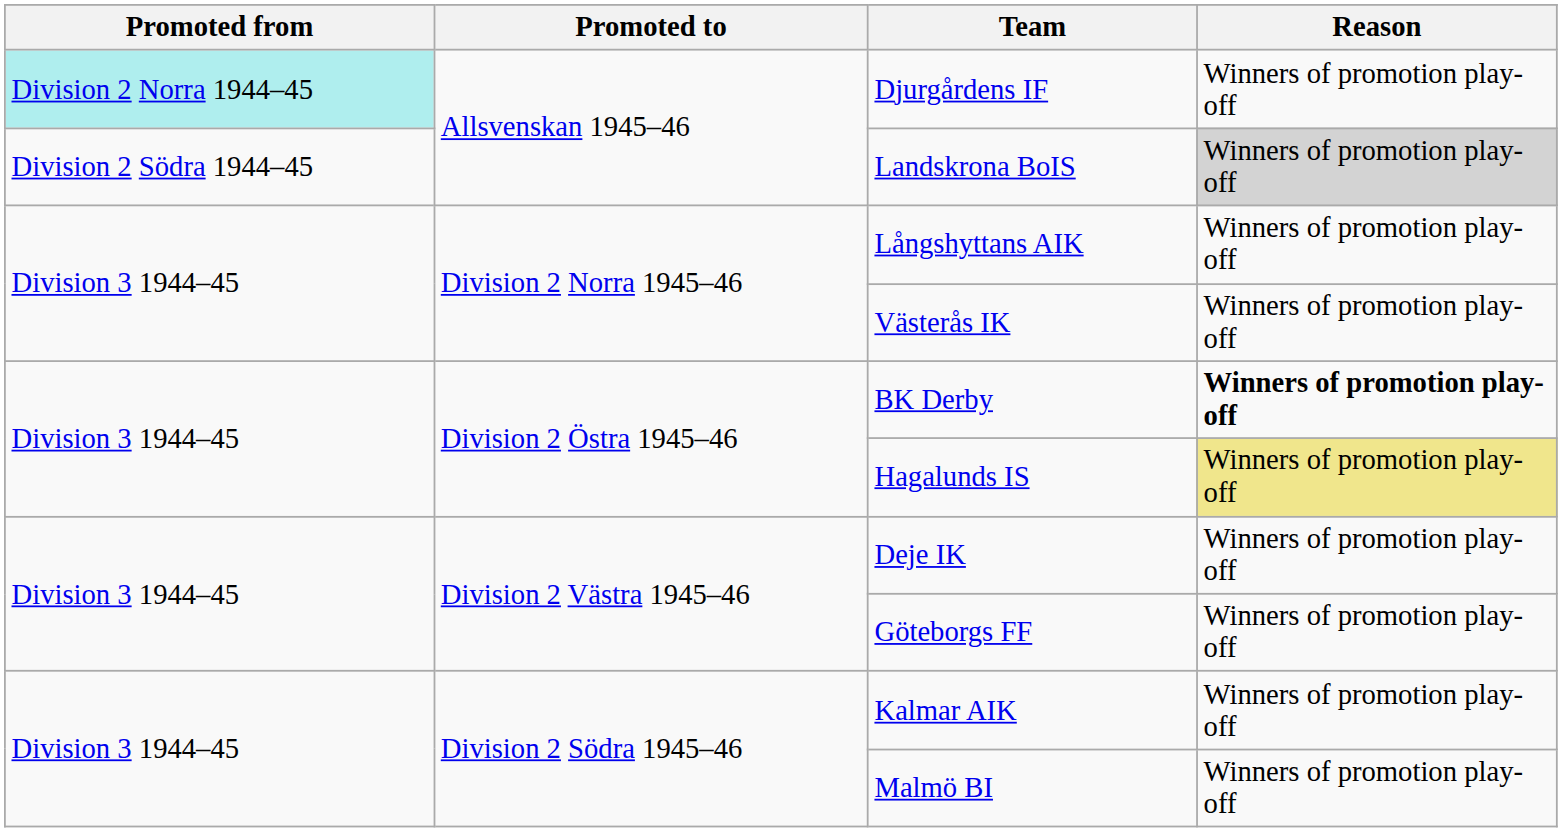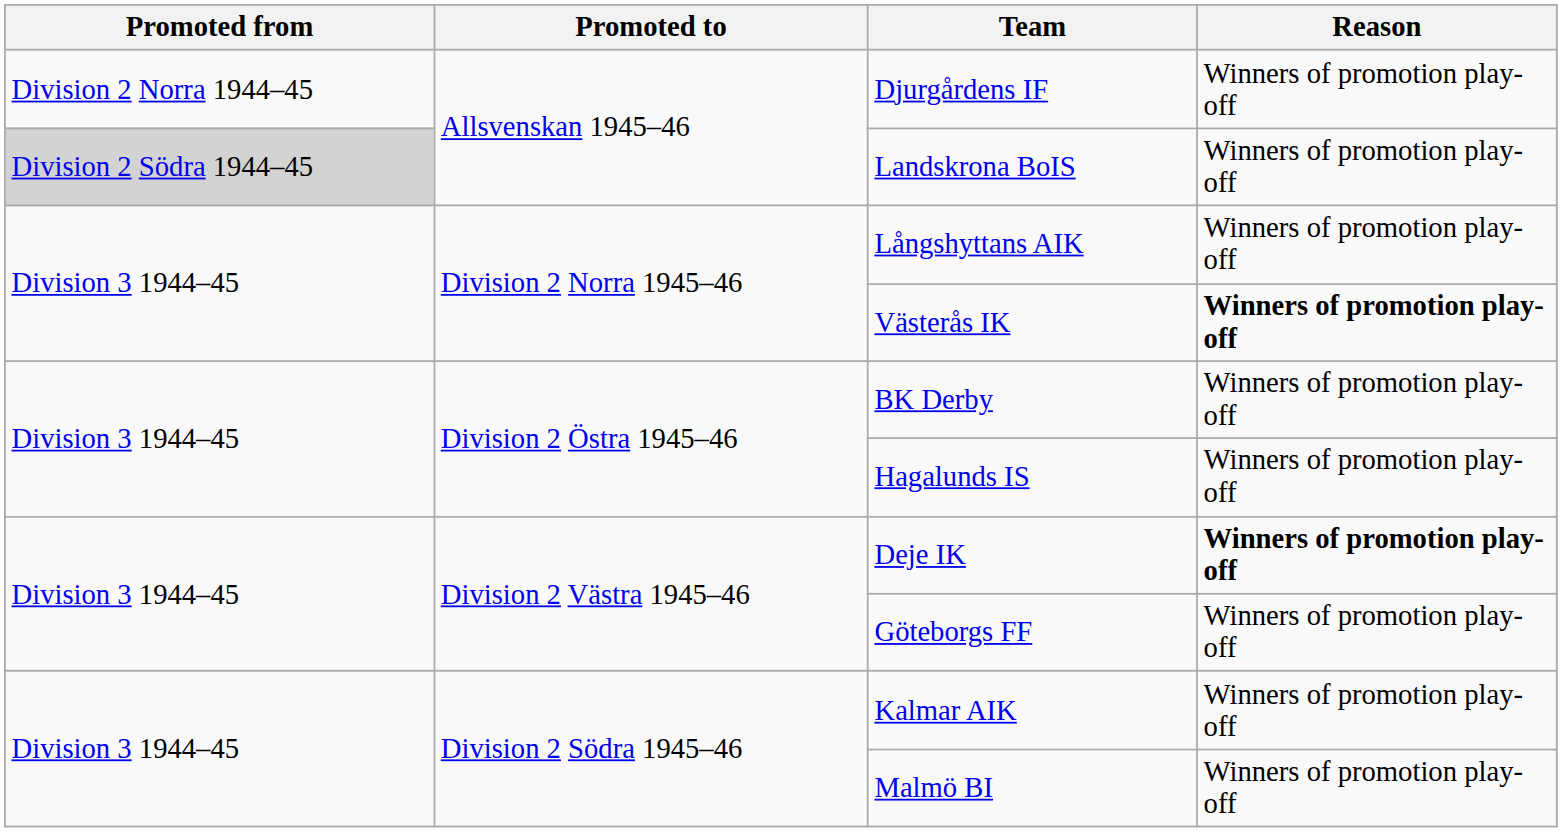Djurgårdens IF | Promoted from: paleturquoise background -> no background
Landskrona BoIS | Promoted from: no background -> lightgrey background
Landskrona BoIS | Reason: lightgrey background -> no background
Västerås IK | Reason: normal -> bold
BK Derby | Reason: bold -> normal
Hagalunds IS | Reason: khaki background -> no background
Deje IK | Reason: normal -> bold
